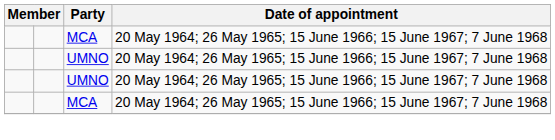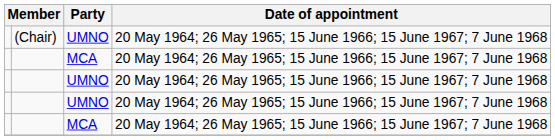+ row: (Chair) | UMNO | 20 May 1964; 26 May 1965; 15 June 1966; 15 June 1967; 7 June 1968
